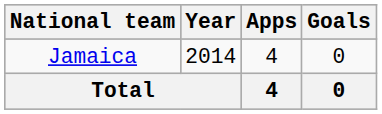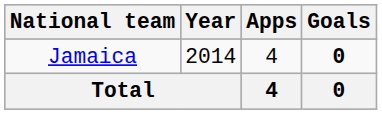Jamaica | Goals: normal -> bold
